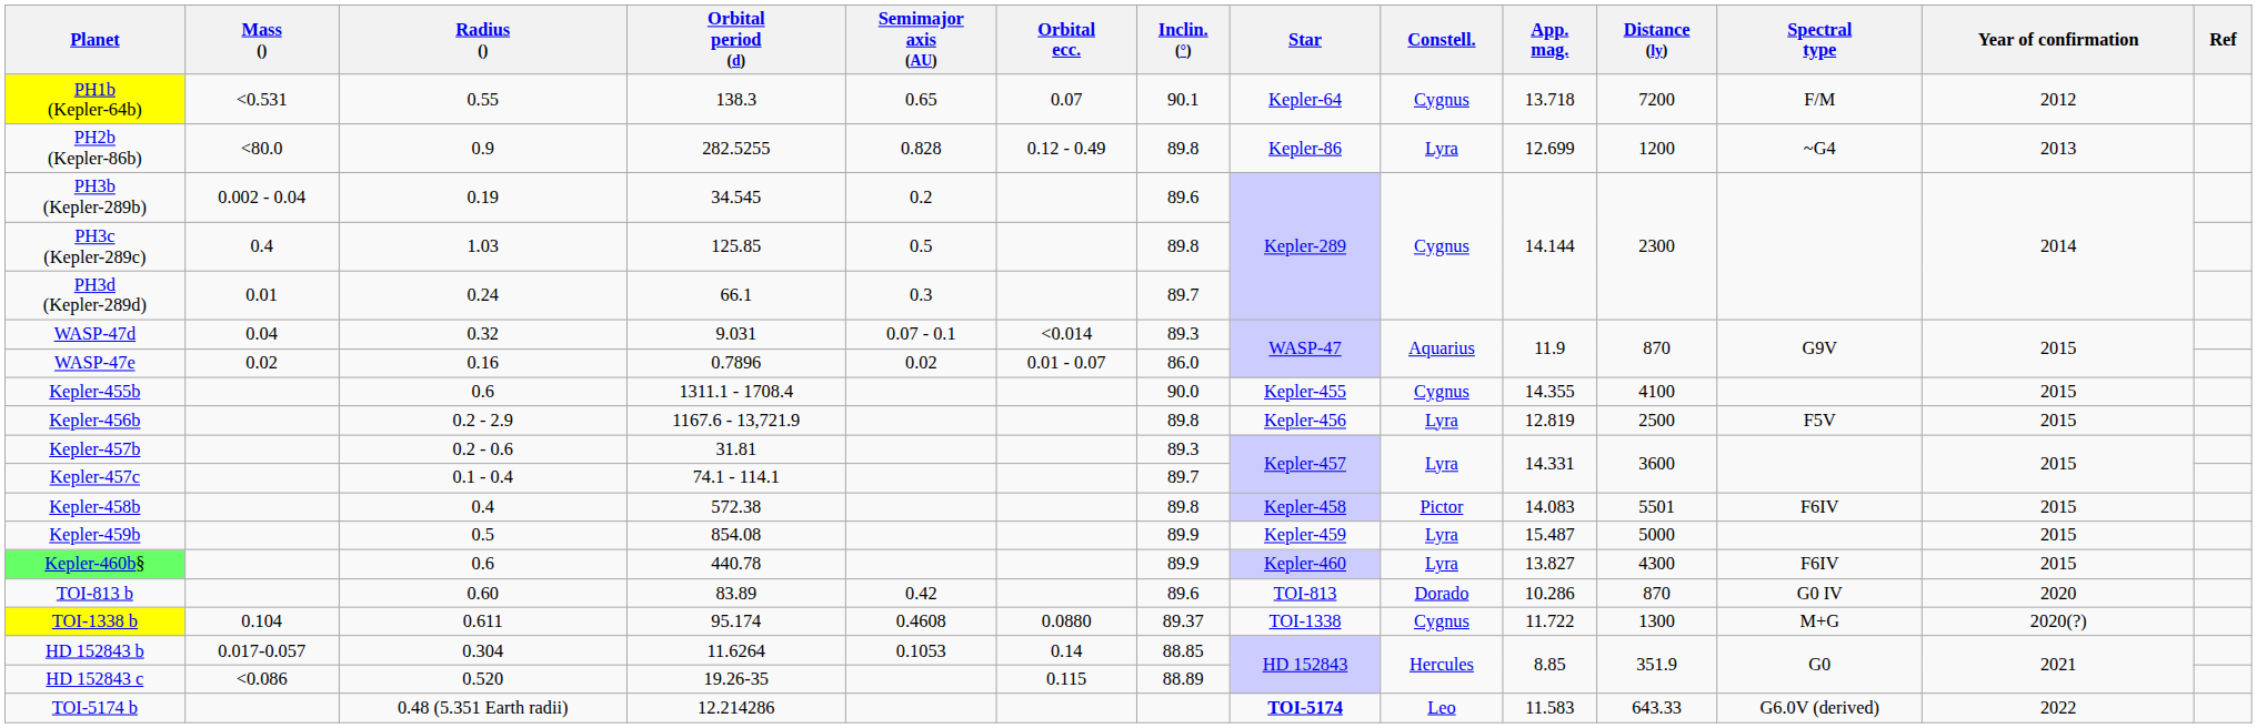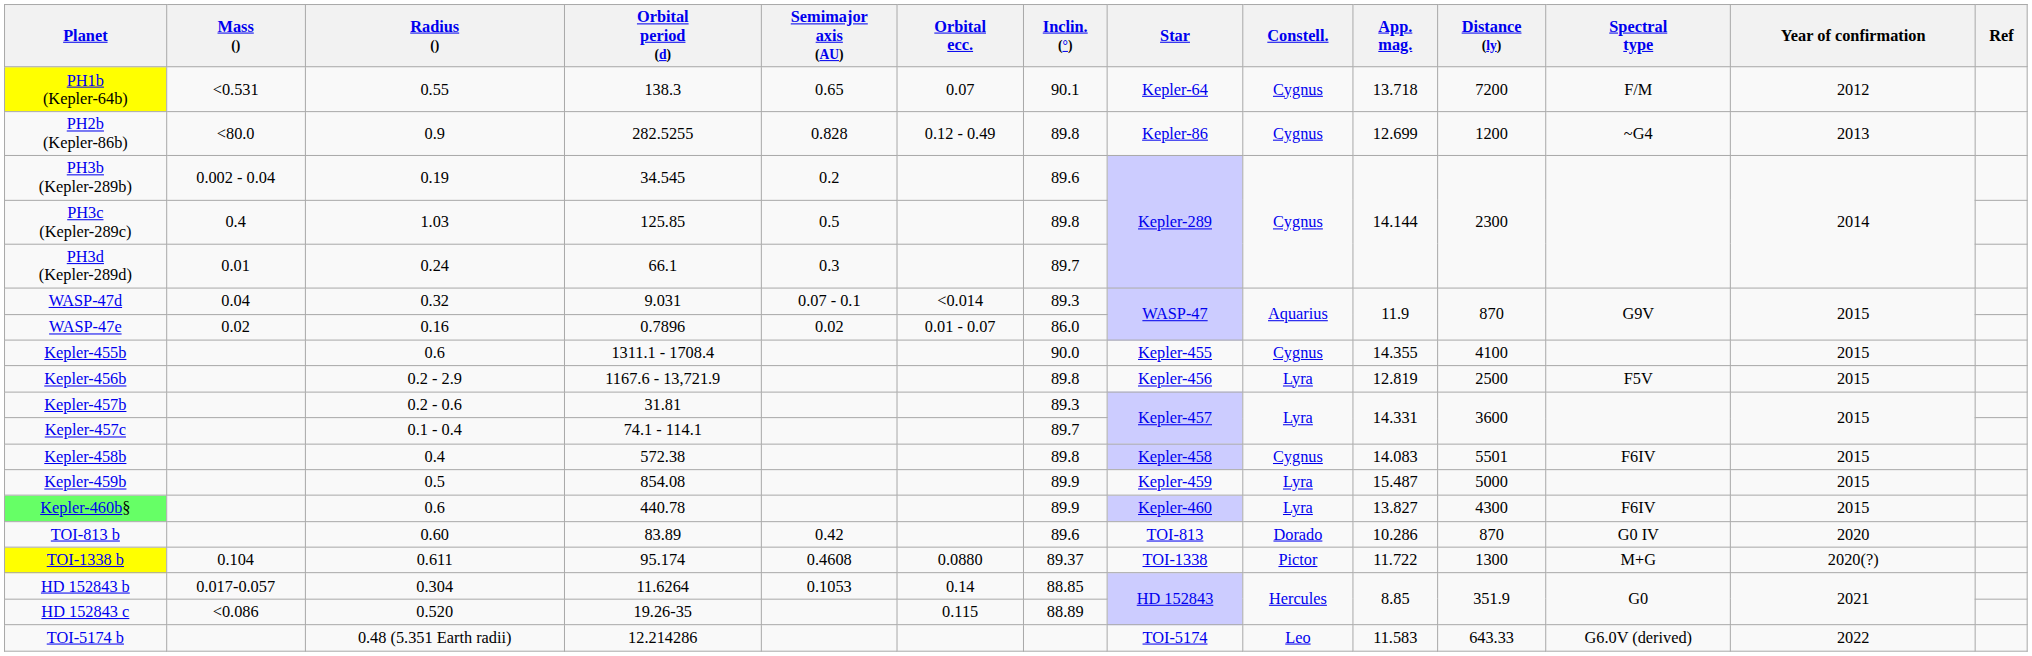PH2b (Kepler-86b) | Constell.: Lyra -> Cygnus
Kepler-458b | Constell.: Pictor -> Cygnus
TOI-1338 b | Constell.: Cygnus -> Pictor
TOI-5174 b | Star: bold -> normal
